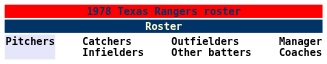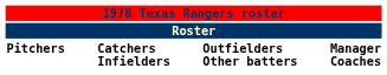Pitchers | column 1: lavender background -> no background
